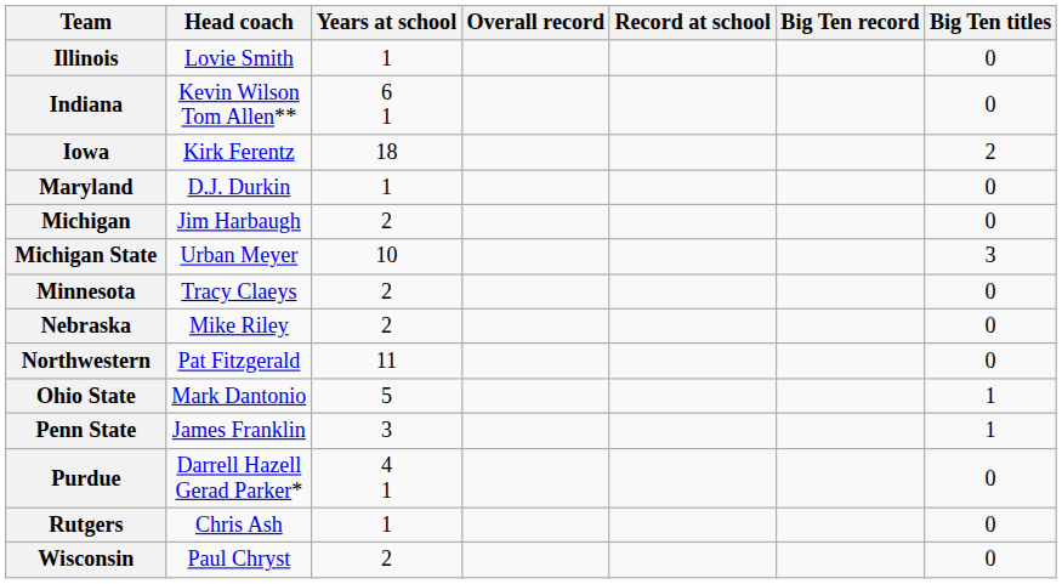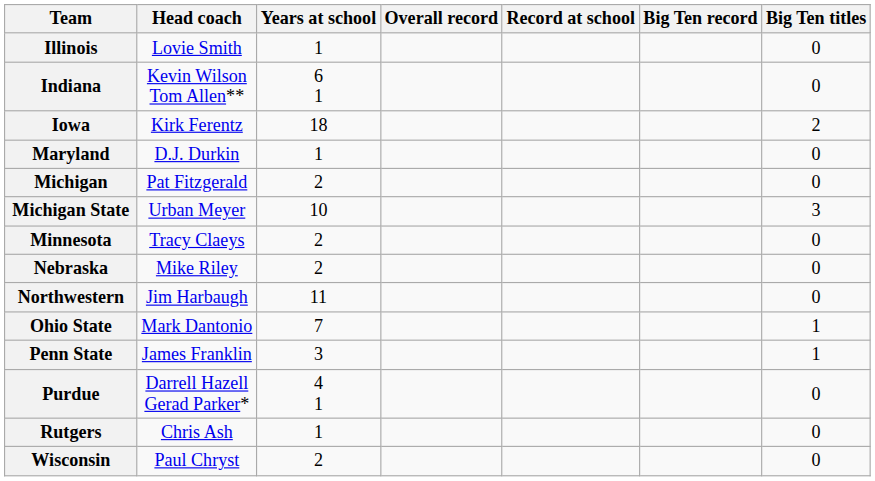Michigan | Head coach: Jim Harbaugh -> Pat Fitzgerald
Northwestern | Head coach: Pat Fitzgerald -> Jim Harbaugh
Ohio State | Years at school: 5 -> 7
